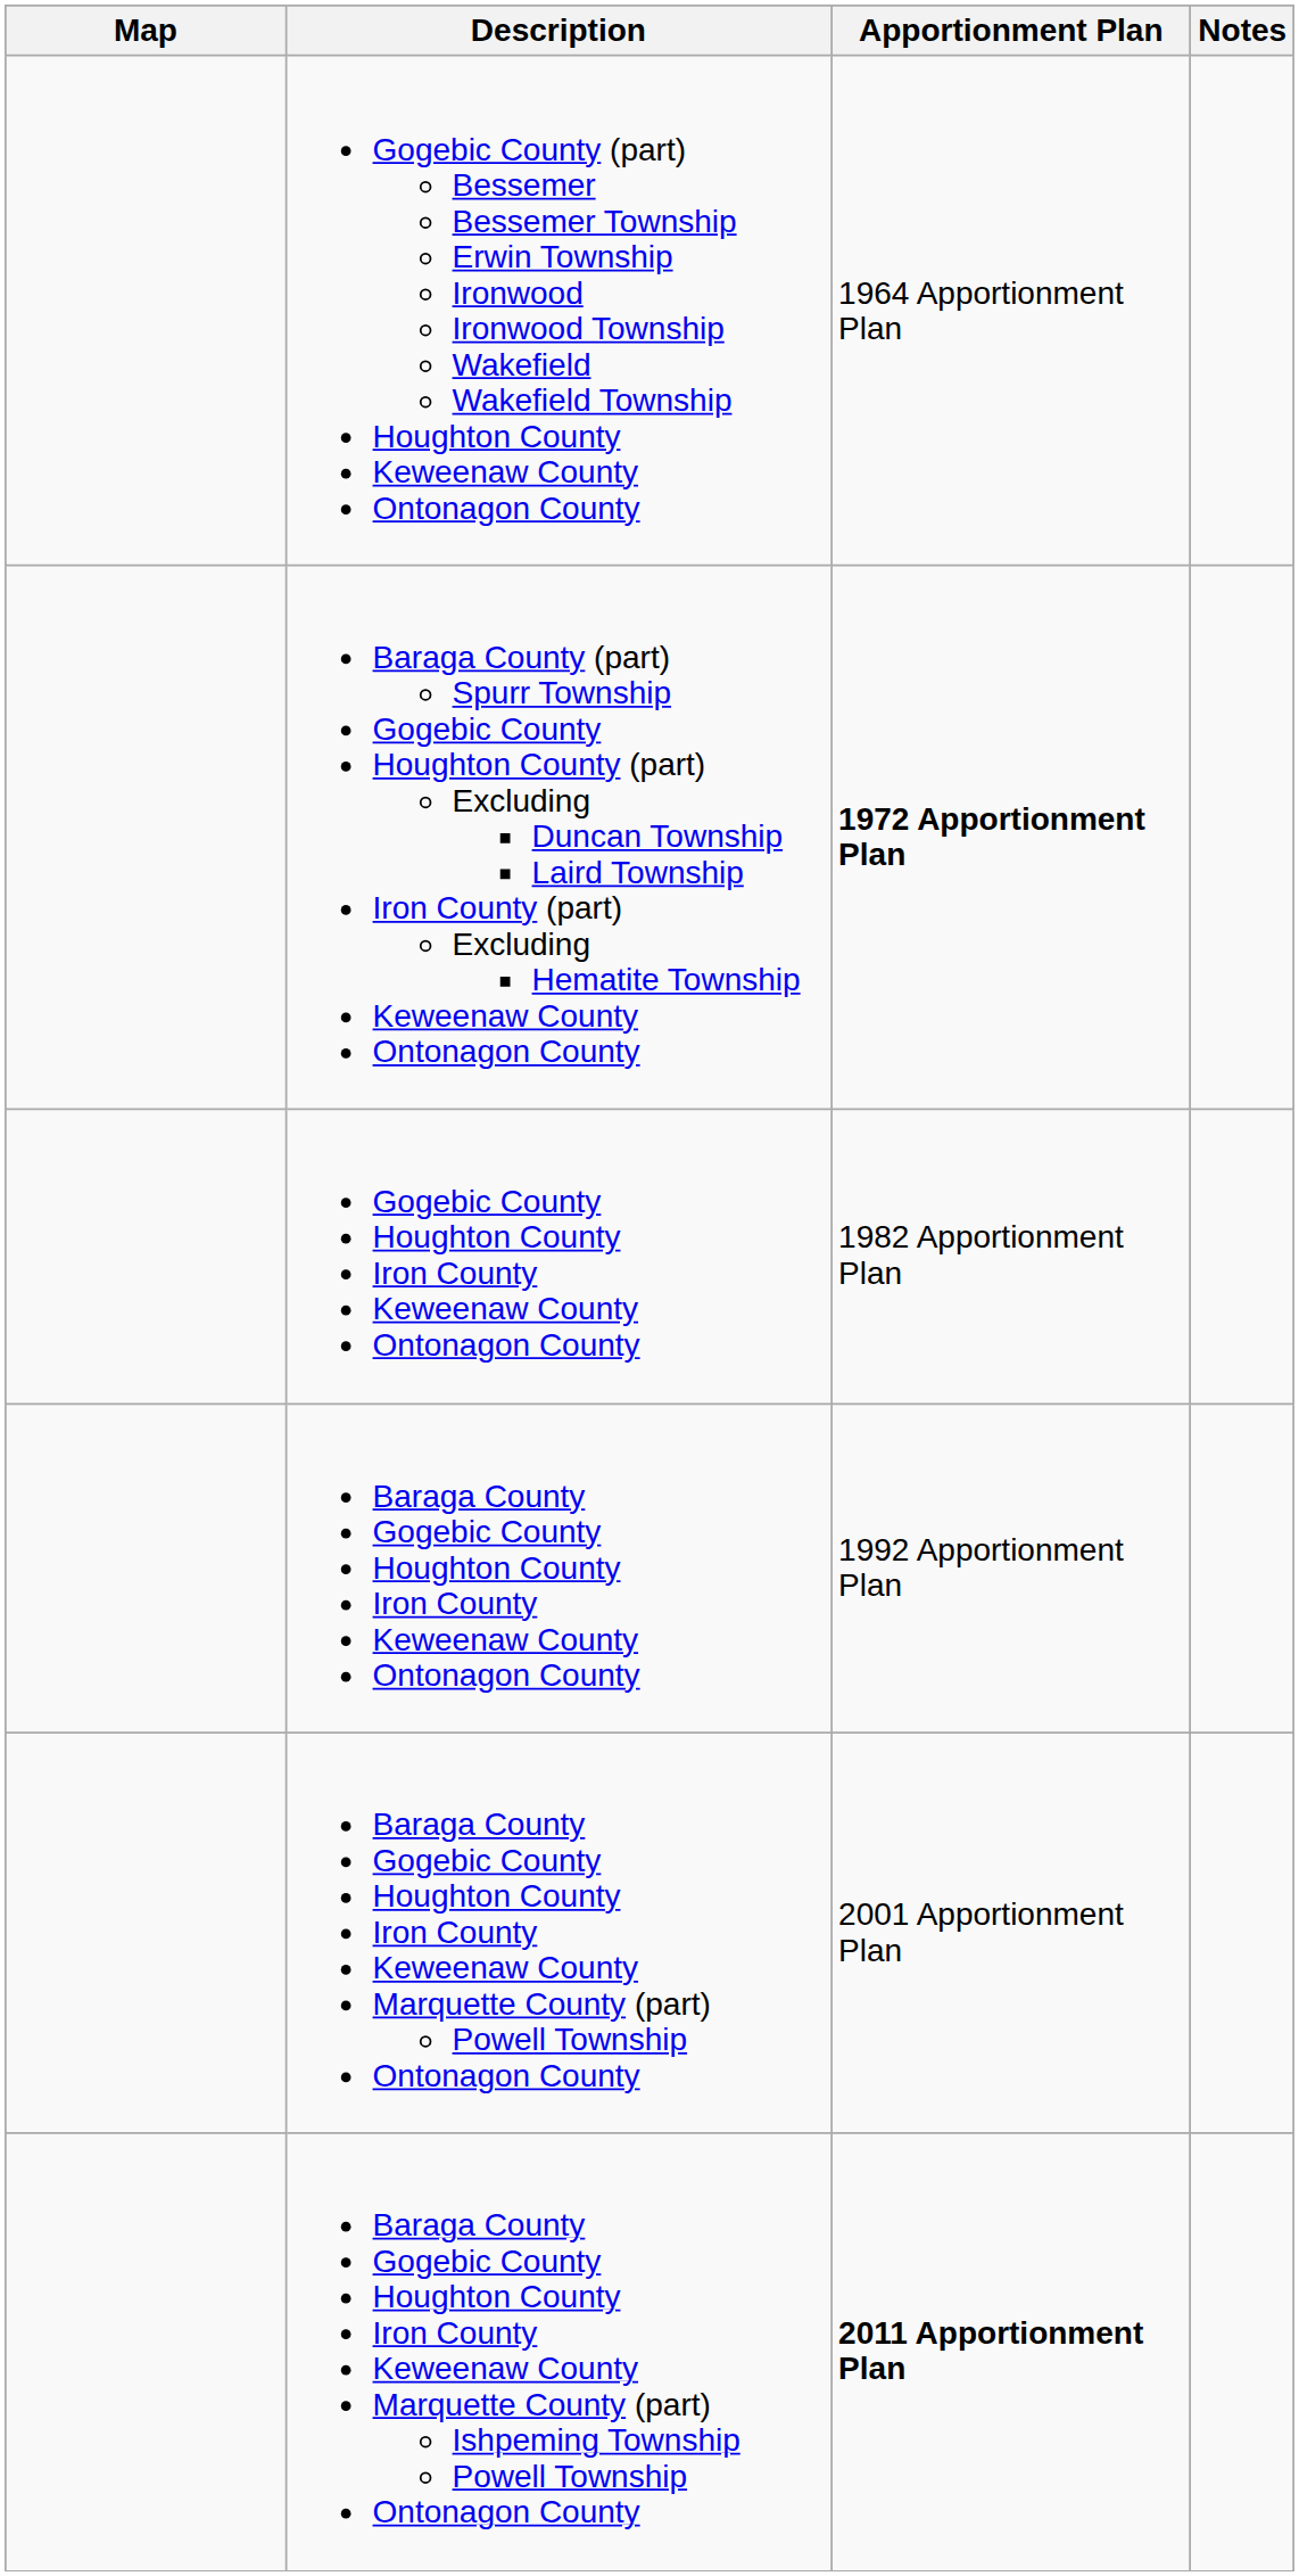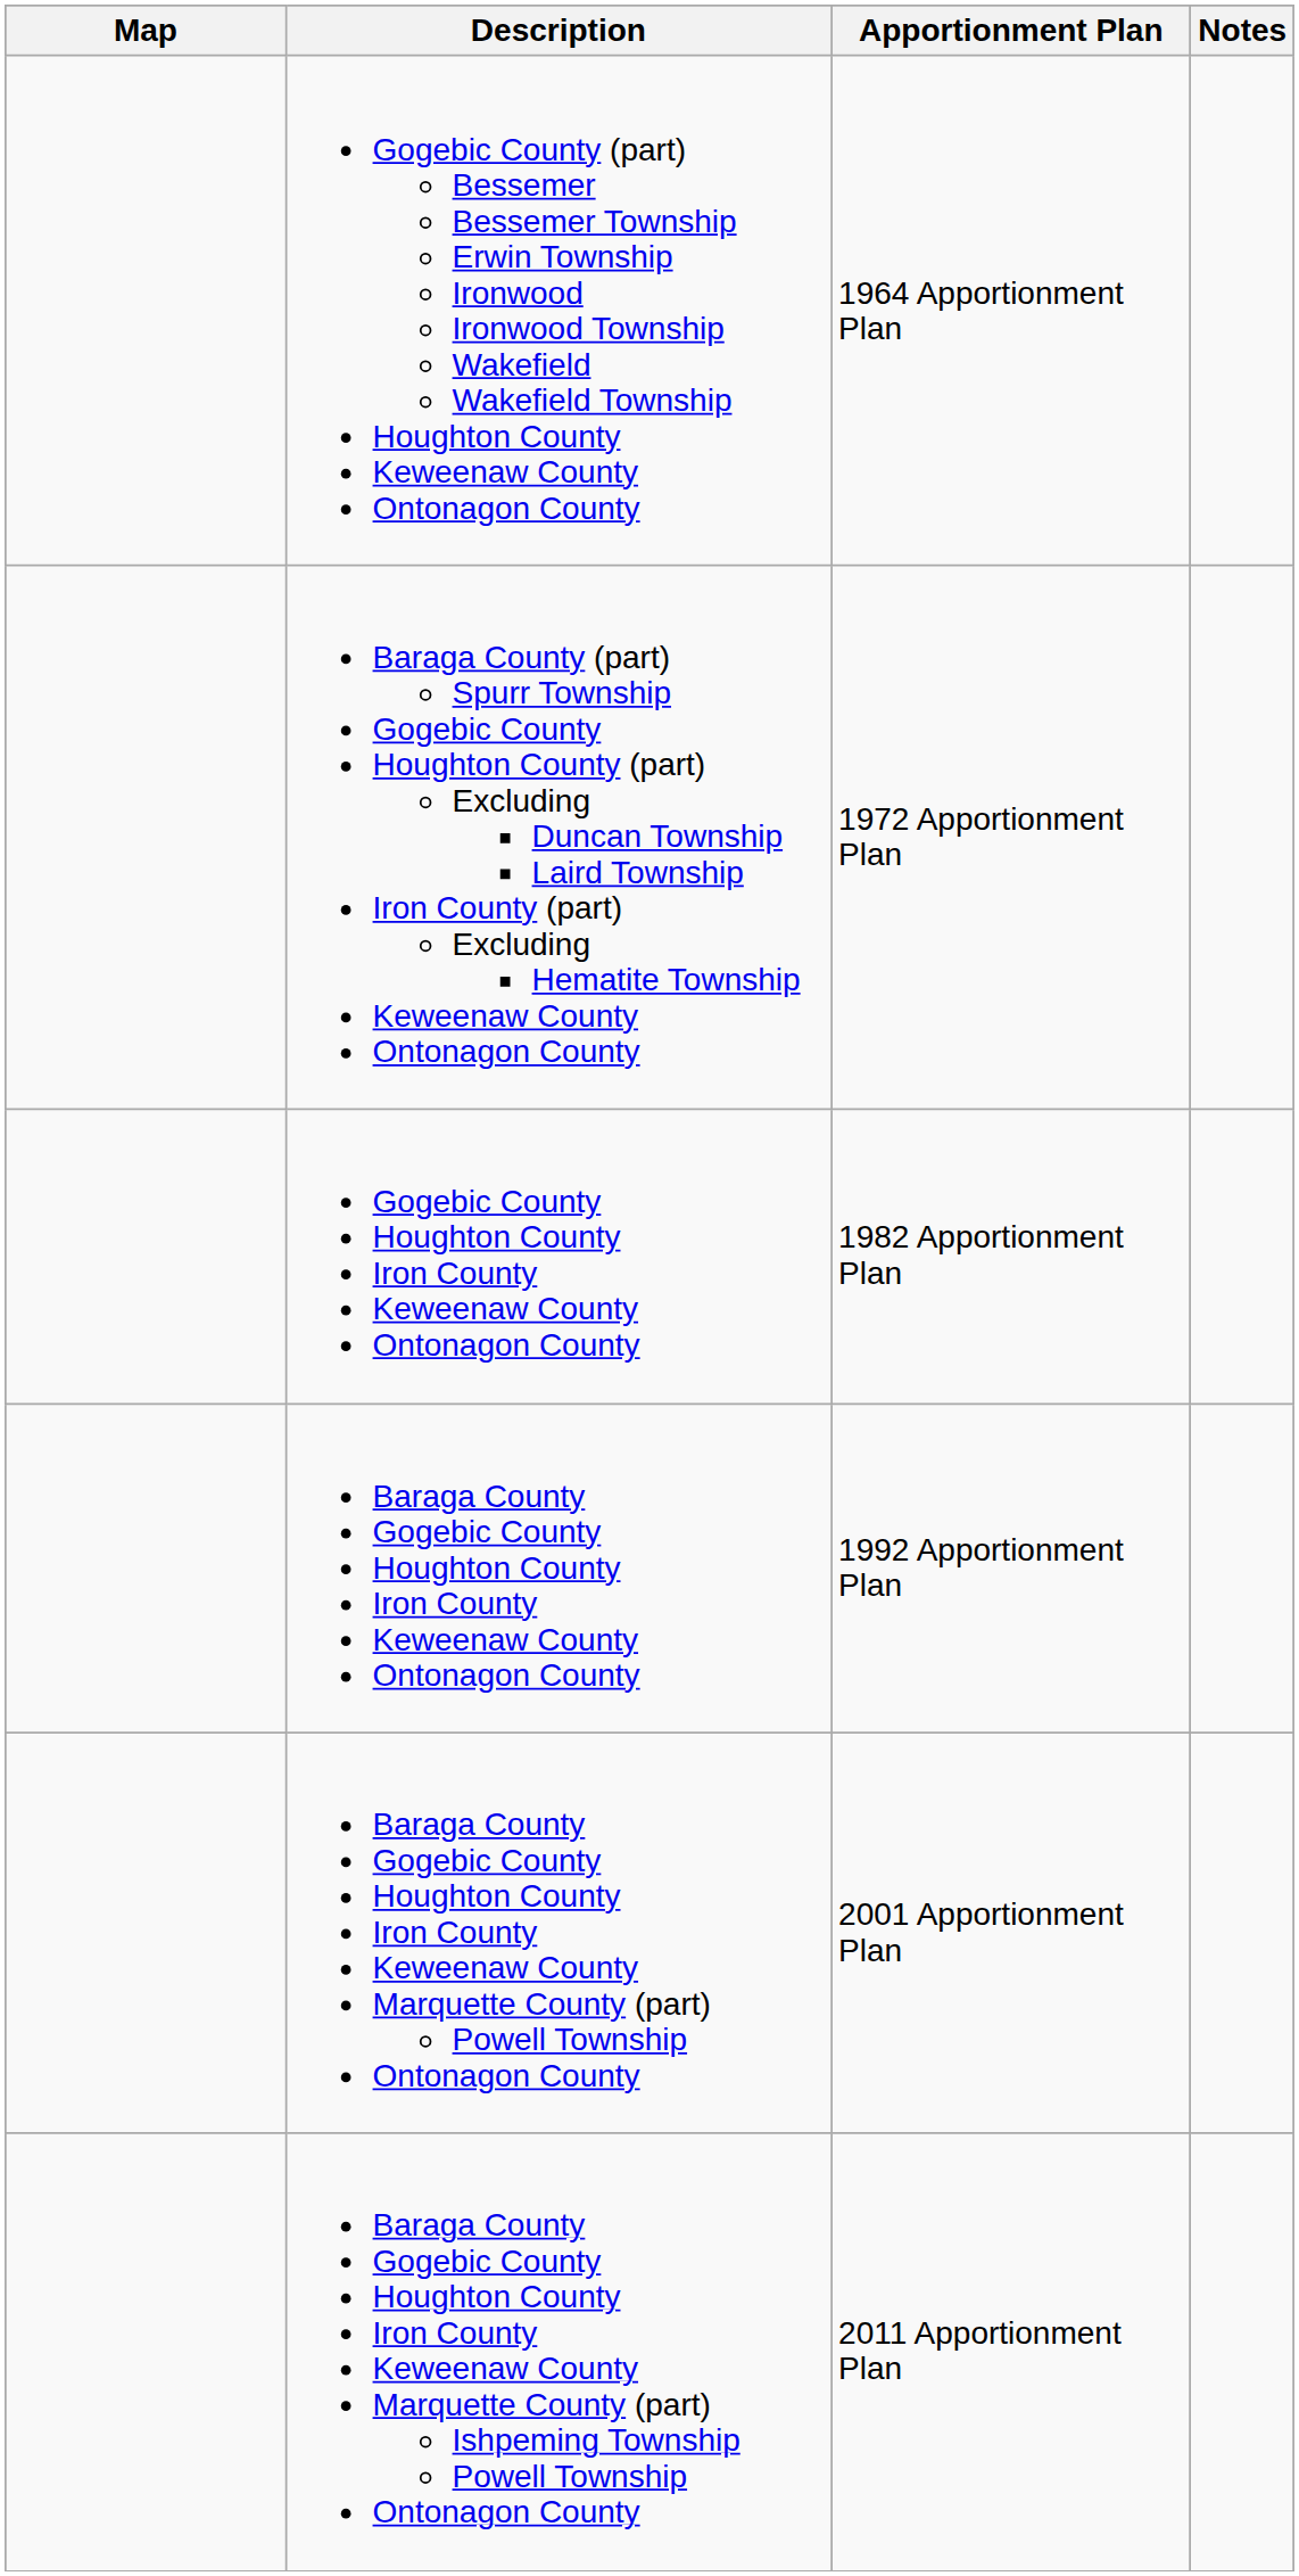row 3 | Apportionment Plan: bold -> normal
row 7 | Apportionment Plan: bold -> normal
